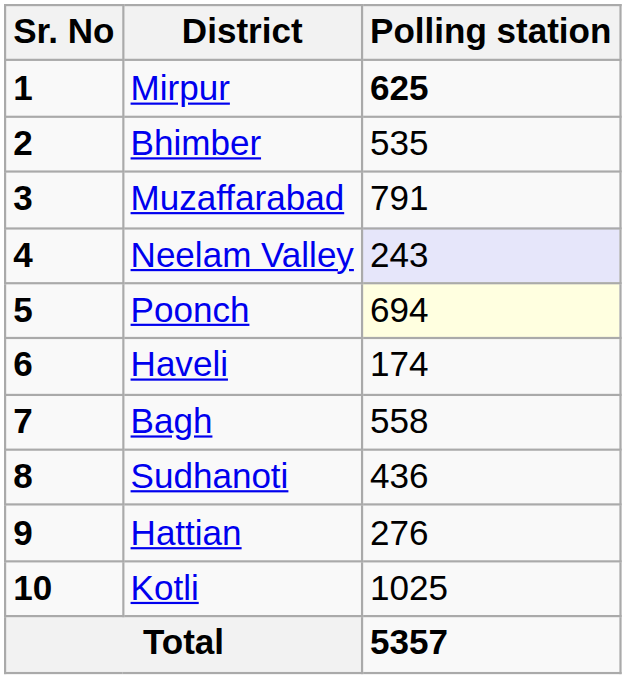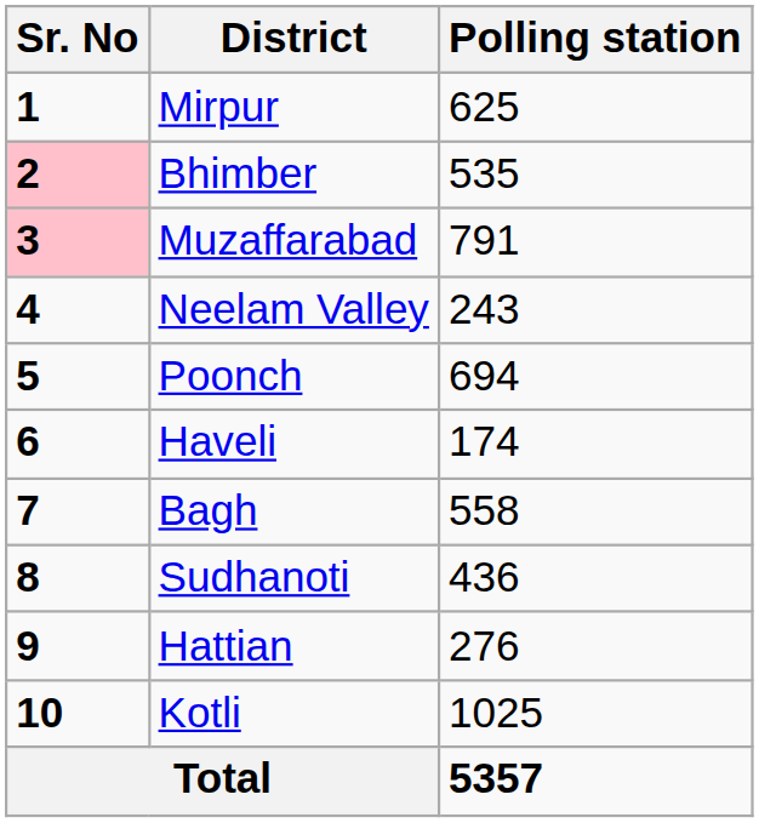Mirpur | Polling station: bold -> normal
Bhimber | Sr. No: no background -> pink background
Muzaffarabad | Sr. No: no background -> pink background
Neelam Valley | Polling station: lavender background -> no background
Poonch | Polling station: lightyellow background -> no background
